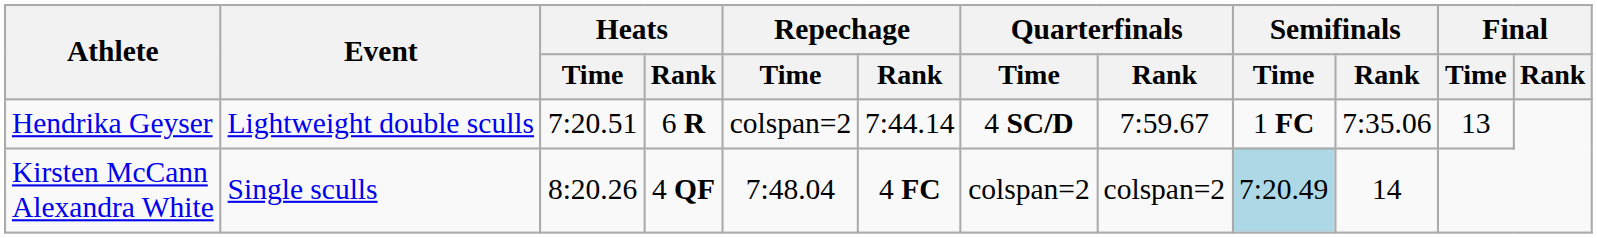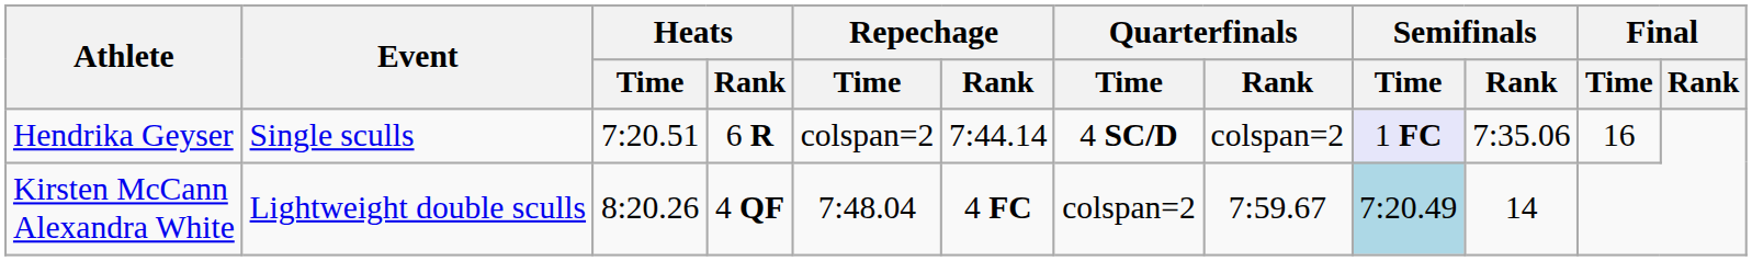Hendrika Geyser | Event: Lightweight double sculls -> Single sculls
Hendrika Geyser | Quarterfinals / Rank: 7:59.67 -> colspan=2
Hendrika Geyser | Semifinals / Time: no background -> lavender background
Hendrika Geyser | Final / Time: 13 -> 16
Kirsten McCann Alexandra White | Event: Single sculls -> Lightweight double sculls
Kirsten McCann Alexandra White | Quarterfinals / Rank: colspan=2 -> 7:59.67
